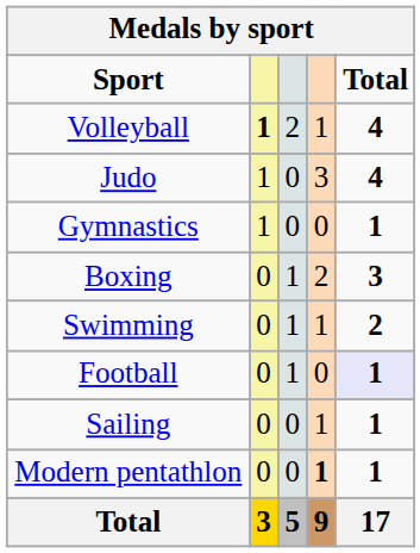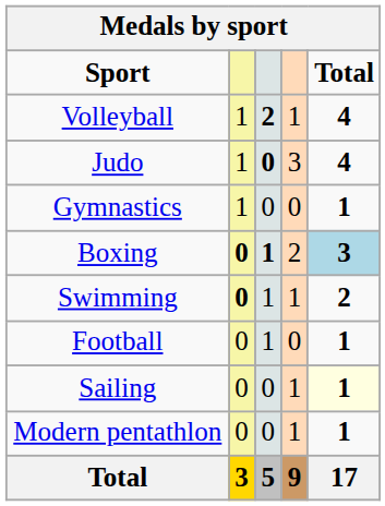Volleyball | column 2: bold -> normal
Volleyball | column 3: normal -> bold
Judo | column 3: normal -> bold
Boxing | column 2: normal -> bold
Boxing | column 3: normal -> bold
Boxing | Total: no background -> lightblue background
Swimming | column 2: normal -> bold
Football | Total: lavender background -> no background
Sailing | Total: no background -> lightyellow background
Modern pentathlon | column 4: bold -> normal
